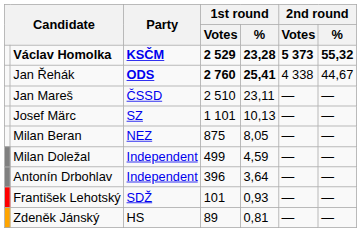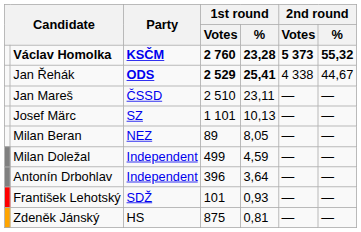Václav Homolka | 1st round / Votes: 2 529 -> 2 760
Jan Řehák | 1st round / Votes: 2 760 -> 2 529
Milan Beran | 1st round / Votes: 875 -> 89
Zdeněk Jánský | 1st round / Votes: 89 -> 875
